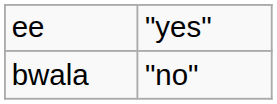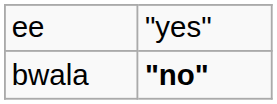bwala | column 2: normal -> bold
